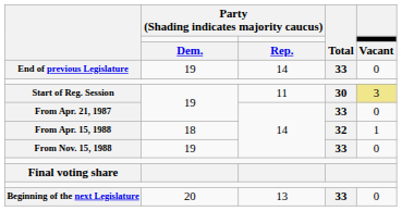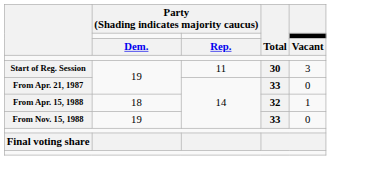- row: End of previous Legislature | 19 | 14 | 33 | 0
Start of Reg. Session | column 5: khaki background -> no background
- row: Beginning of the next Legislature | 20 | 13 | 33 | 0
